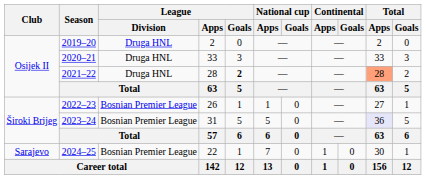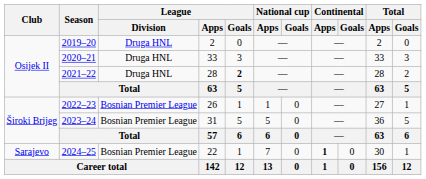2021–22 | Total / Apps: lightsalmon background -> no background
2023–24 | Total / Apps: lavender background -> no background
2024–25 | Continental / Apps: normal -> bold
